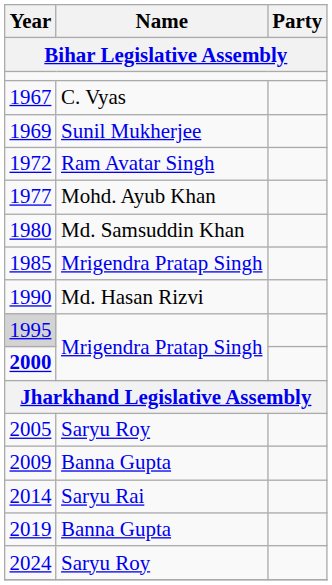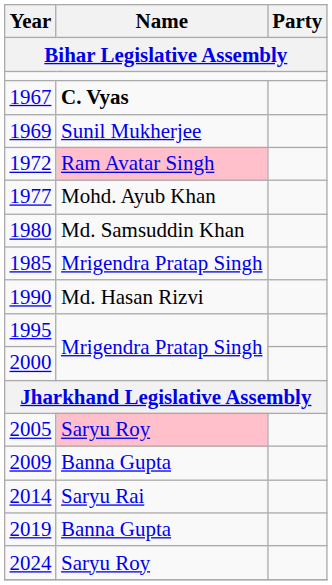1967 | Name: normal -> bold
1972 | Name: no background -> pink background
1995 | Year: lightgrey background -> no background
2000 | Year: bold -> normal
2005 | Name: no background -> pink background
